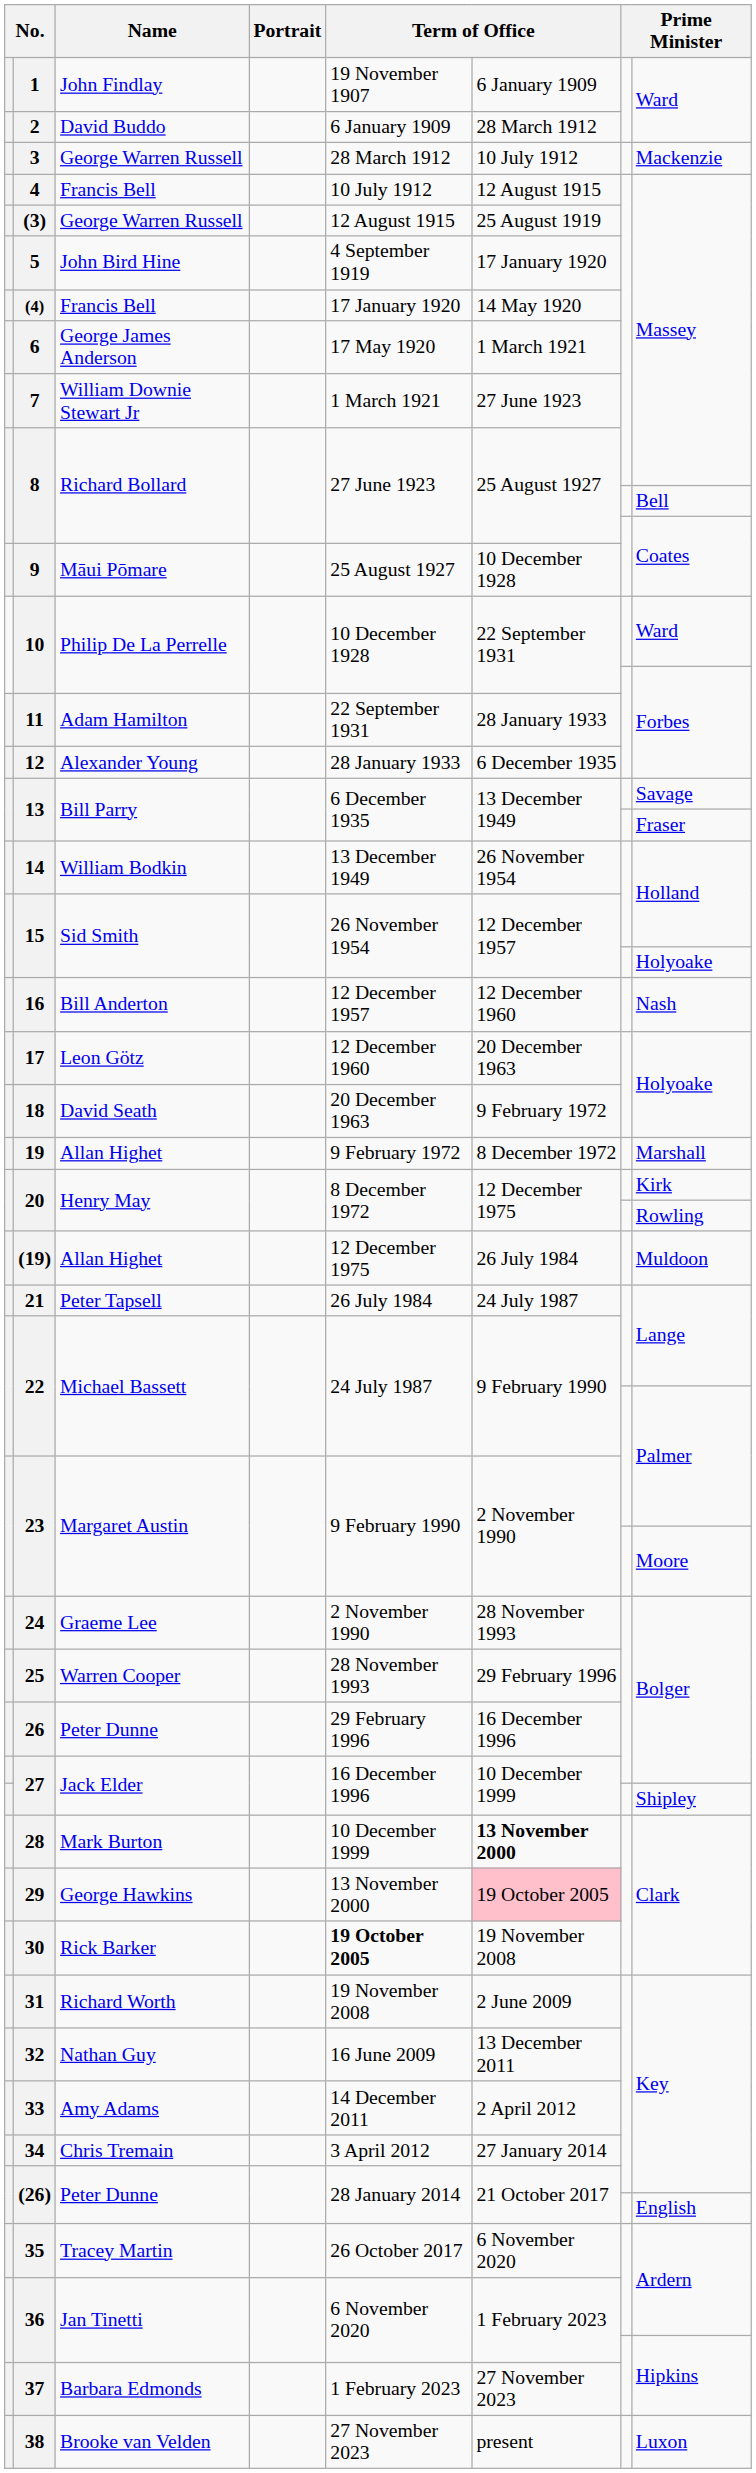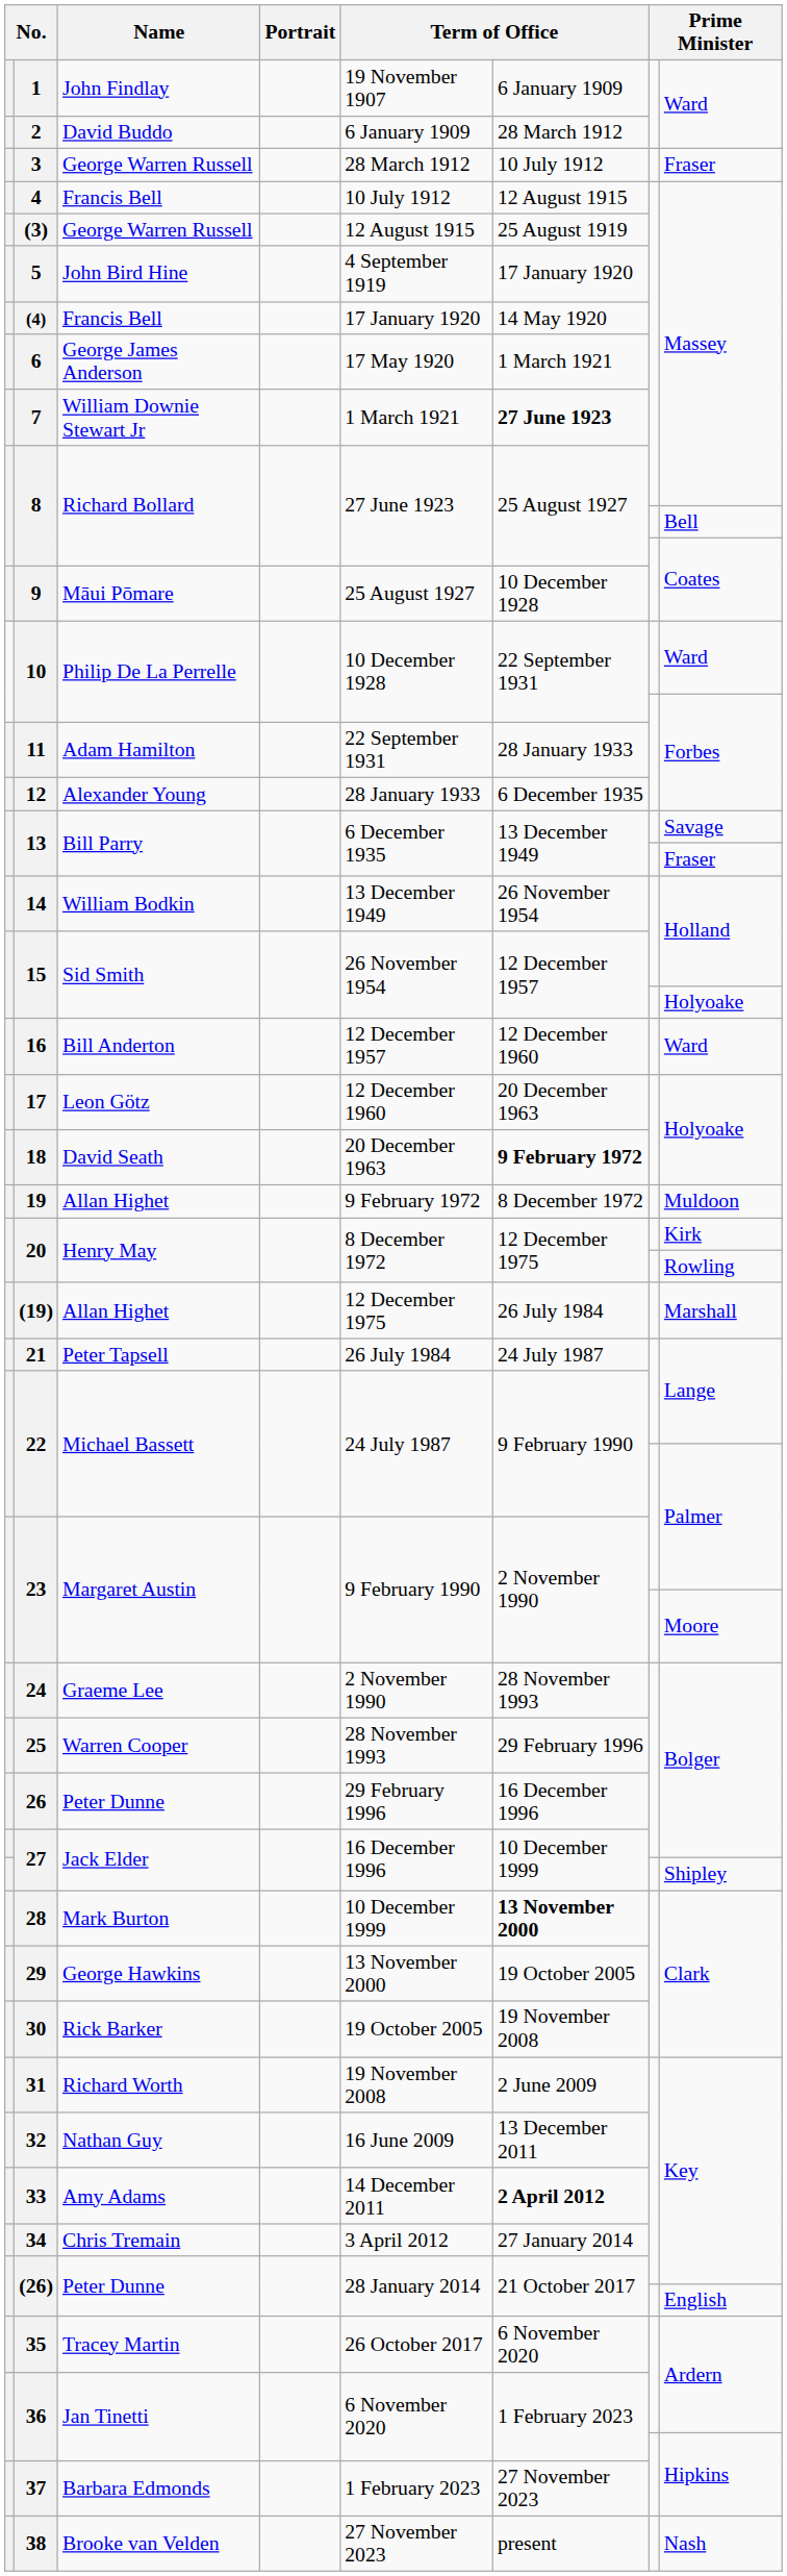3 | column 8: Mackenzie -> Fraser
7 | column 6: normal -> bold
16 | column 8: Nash -> Ward
18 | column 6: normal -> bold
19 | column 8: Marshall -> Muldoon
(19) | column 8: Muldoon -> Marshall
29 | column 6: pink background -> no background
30 | column 5: bold -> normal
33 | column 6: normal -> bold
38 | column 8: Luxon -> Nash
